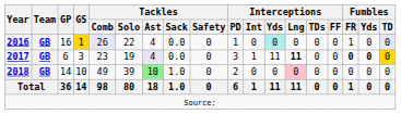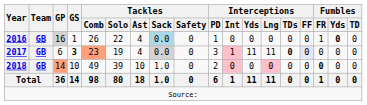2016 | GP: no background -> lightgrey background
2016 | GS: gold background -> no background
2016 | Tackles / Comb: lavender background -> no background
2016 | Tackles / Sack: no background -> lightblue background
2016 | Interceptions / Yds: paleturquoise background -> no background
2016 | Fumbles / Yds: normal -> bold
2016 | Fumbles / TD: lavender background -> no background
2017 | GS: normal -> bold
2017 | Tackles / Comb: no background -> lightsalmon background
2017 | Tackles / Ast: lavender background -> no background
2017 | Tackles / Sack: no background -> lightgrey background
2017 | Interceptions / Int: no background -> pink background
2017 | Interceptions / Lng: bold -> normal
2017 | Interceptions / TDs: normal -> bold
2017 | Interceptions / FF: no background -> lavender background
2017 | Fumbles / FR: bold -> normal
2017 | Fumbles / Yds: bold -> normal
2017 | Fumbles / TD: gold background -> no background
2018 | GP: no background -> lightsalmon background
2018 | Tackles / Ast: lightgreen background -> no background
2018 | Interceptions / Int: no background -> pink background
2018 | Fumbles / FR: normal -> bold
